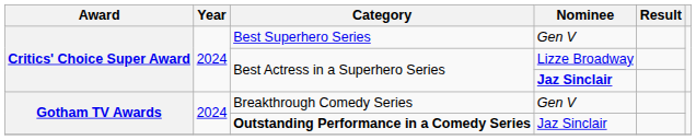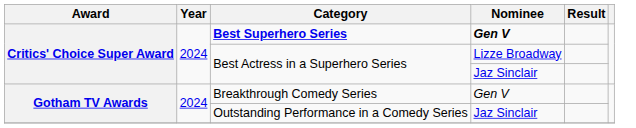Best Superhero Series | Category: normal -> bold
Best Superhero Series | Nominee: normal -> bold
Best Actress in a Superhero Series / Jaz Sinclair | Nominee: bold -> normal
Outstanding Performance in a Comedy Series | Category: bold -> normal
